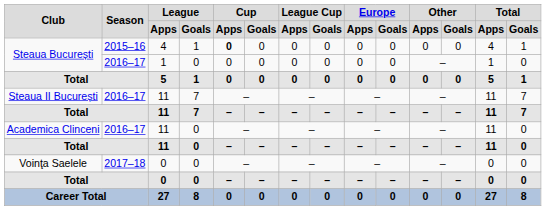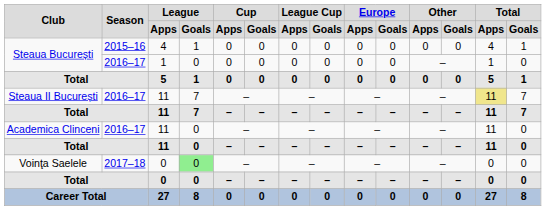Steaua București / 4 | Cup / Apps: bold -> normal
Steaua II București | Total / Apps: no background -> khaki background
Voinţa Saelele | League / Goals: no background -> lightgreen background
